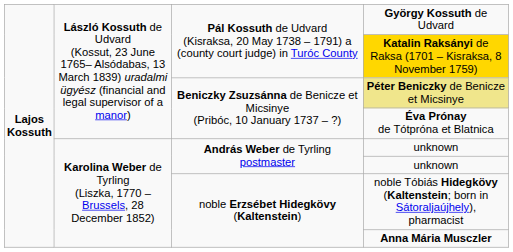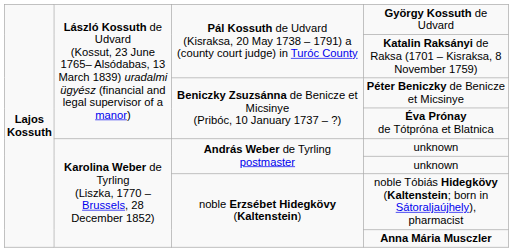Katalin Raksányi de Raksa (1701 – Kisraksa, 8 November 1759) | column 4: gold background -> no background
Péter Beniczky de Benicze et Micsinye | column 4: khaki background -> no background
